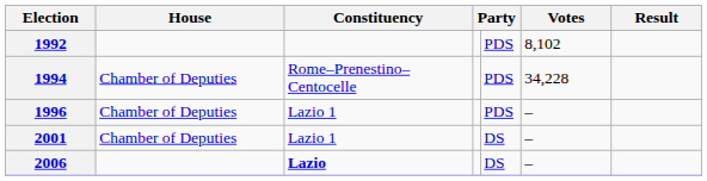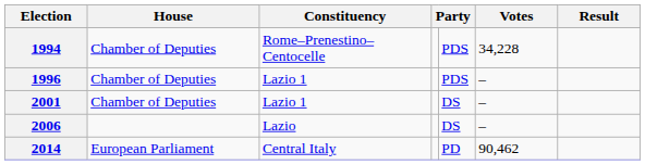- row: 1992 | PDS | 8,102
2006 | Constituency: bold -> normal
+ row: 2014 | European Parliament | Central Italy | PD | 90,462
